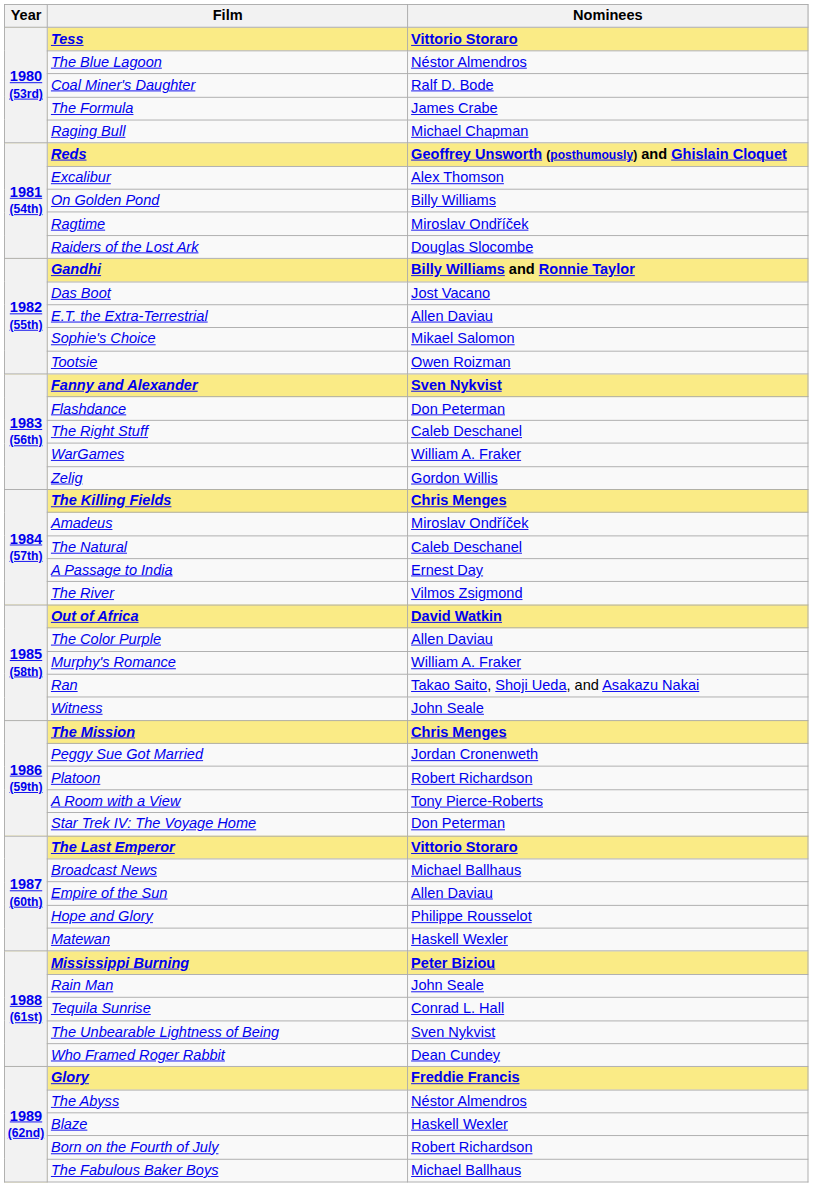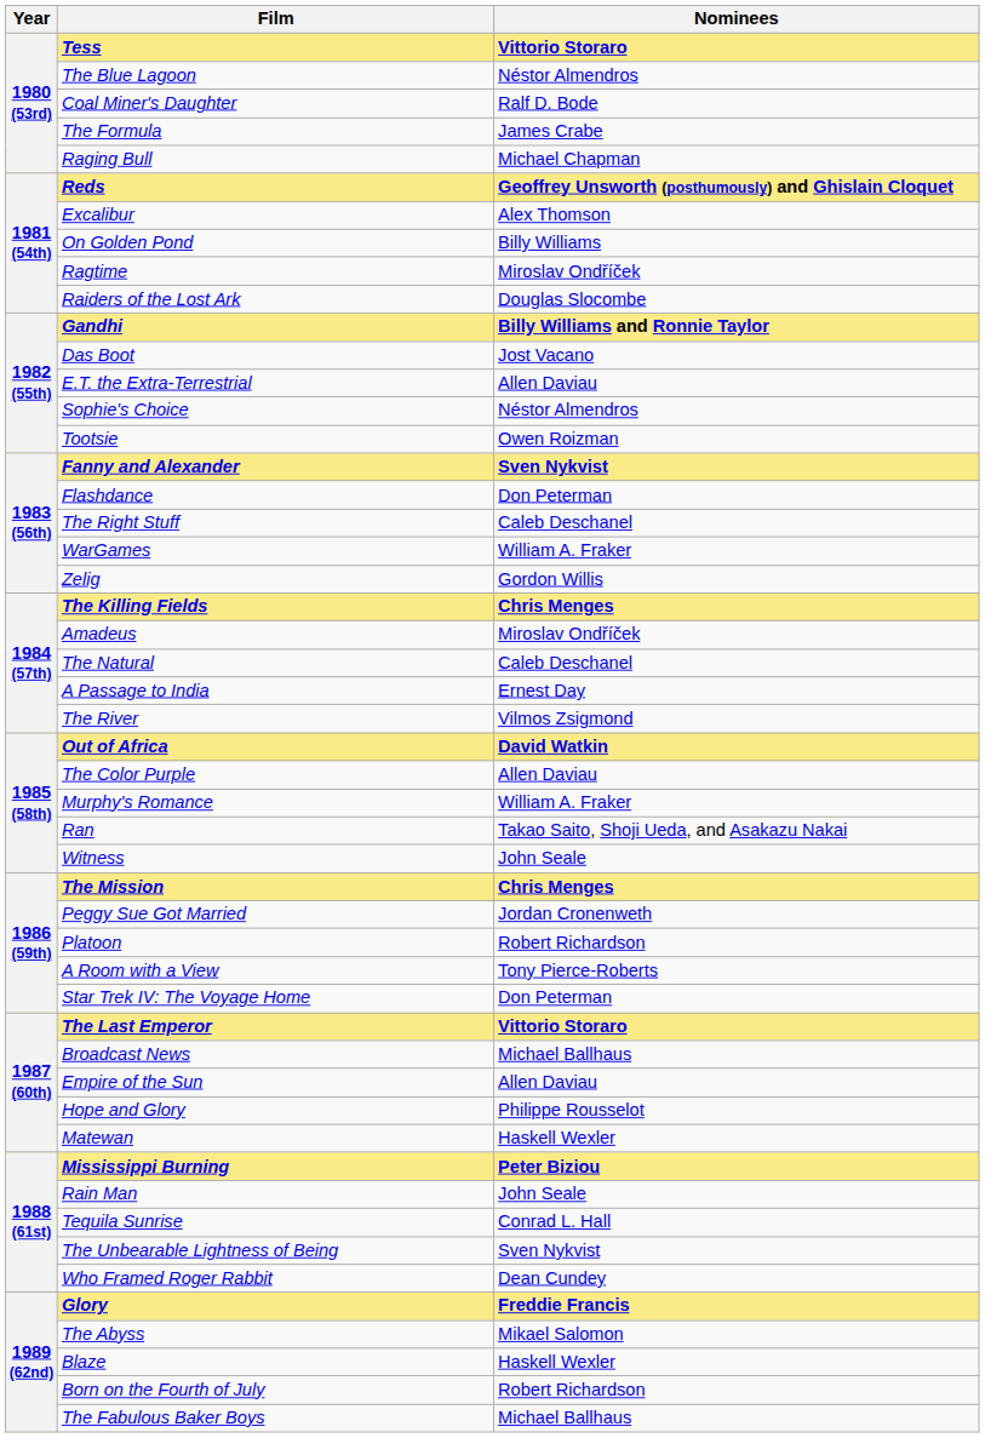Sophie's Choice | Nominees: Mikael Salomon -> Néstor Almendros
The Abyss | Nominees: Néstor Almendros -> Mikael Salomon
